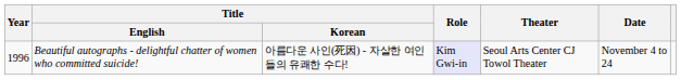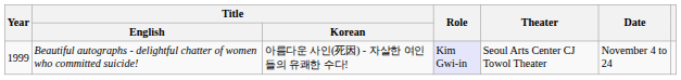row 3 | Year: 1996 -> 1999
